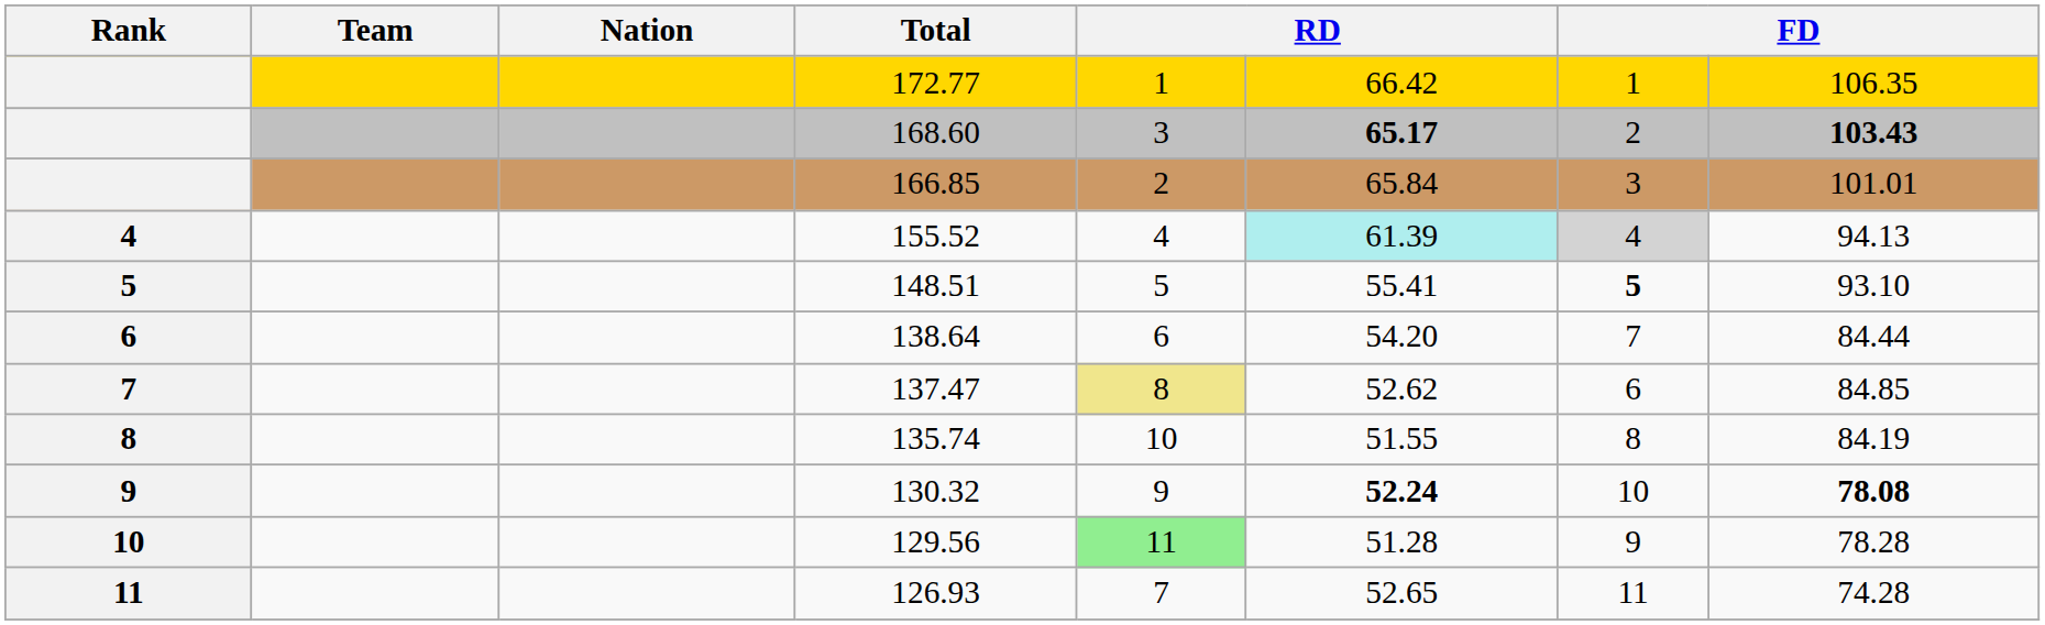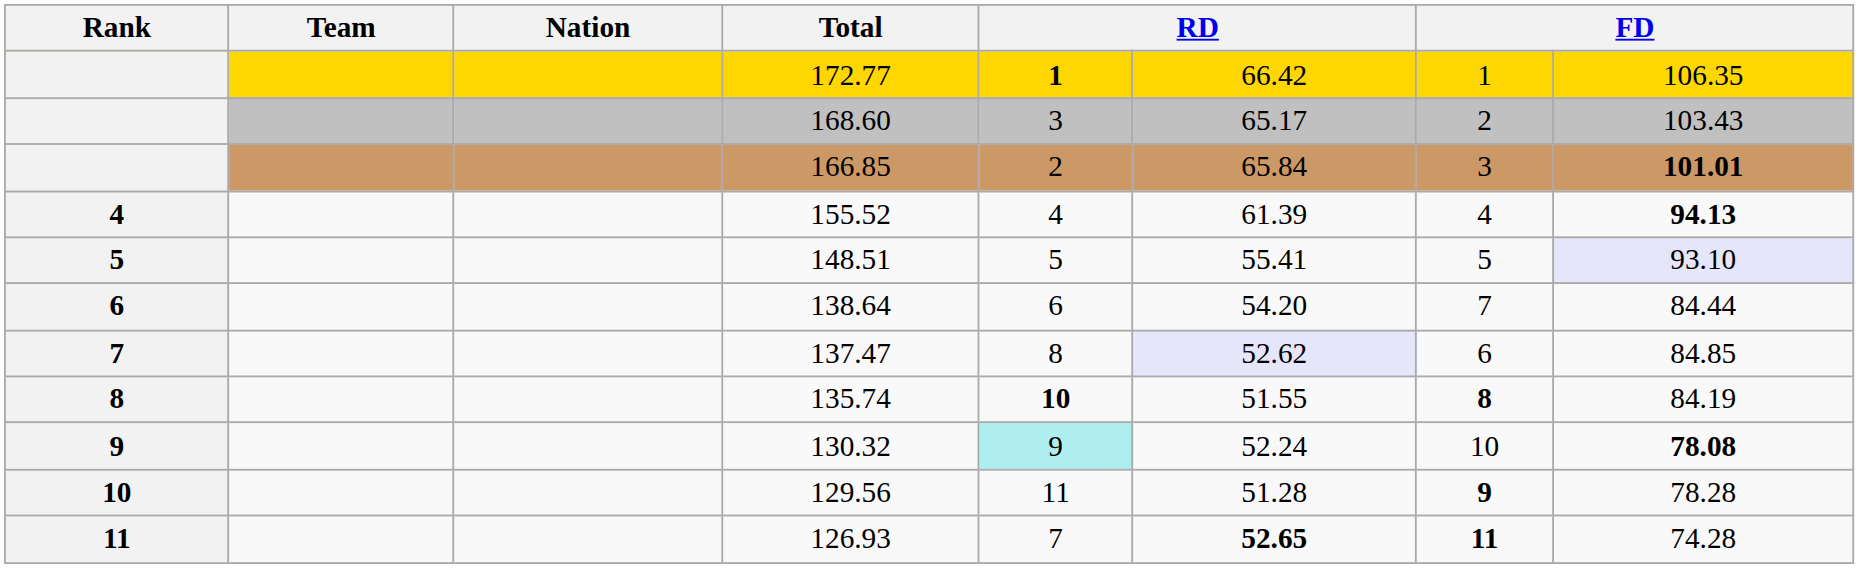172.77 | column 5: normal -> bold
168.60 | column 6: bold -> normal
168.60 | column 8: bold -> normal
166.85 | column 8: normal -> bold
155.52 | column 6: paleturquoise background -> no background
155.52 | column 7: lightgrey background -> no background
155.52 | column 8: normal -> bold
148.51 | column 7: bold -> normal
148.51 | column 8: no background -> lavender background
137.47 | column 5: khaki background -> no background
137.47 | column 6: no background -> lavender background
135.74 | column 5: normal -> bold
135.74 | column 7: normal -> bold
130.32 | column 5: no background -> paleturquoise background
130.32 | column 6: bold -> normal
129.56 | column 5: lightgreen background -> no background
129.56 | column 7: normal -> bold
126.93 | column 6: normal -> bold
126.93 | column 7: normal -> bold
